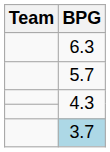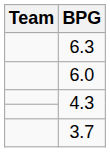row 3 | BPG: 5.7 -> 6.0
row 6 | BPG: lightblue background -> no background
